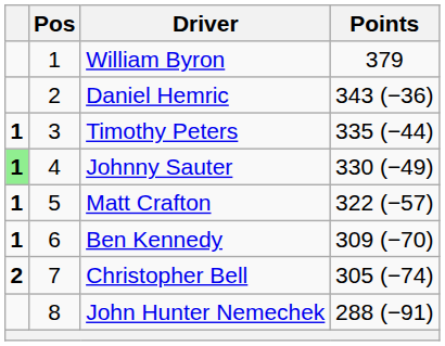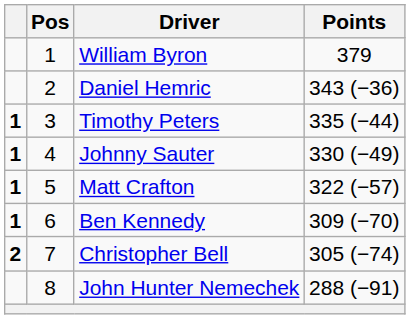Johnny Sauter | column 1: lightgreen background -> no background
